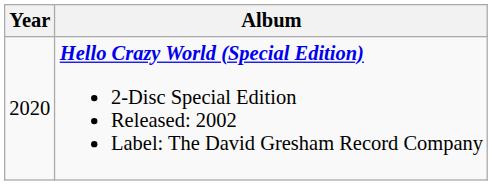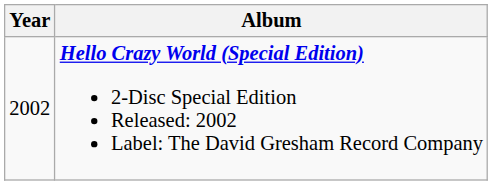row 2 | Year: 2020 -> 2002
